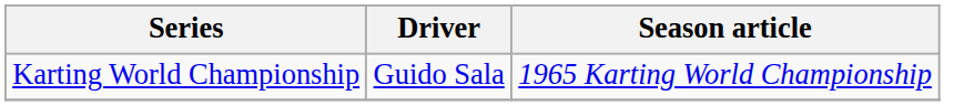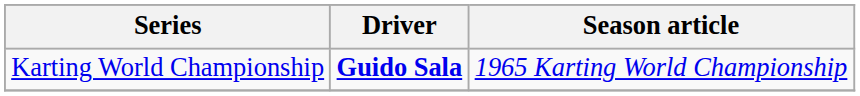Karting World Championship | Driver: normal -> bold
